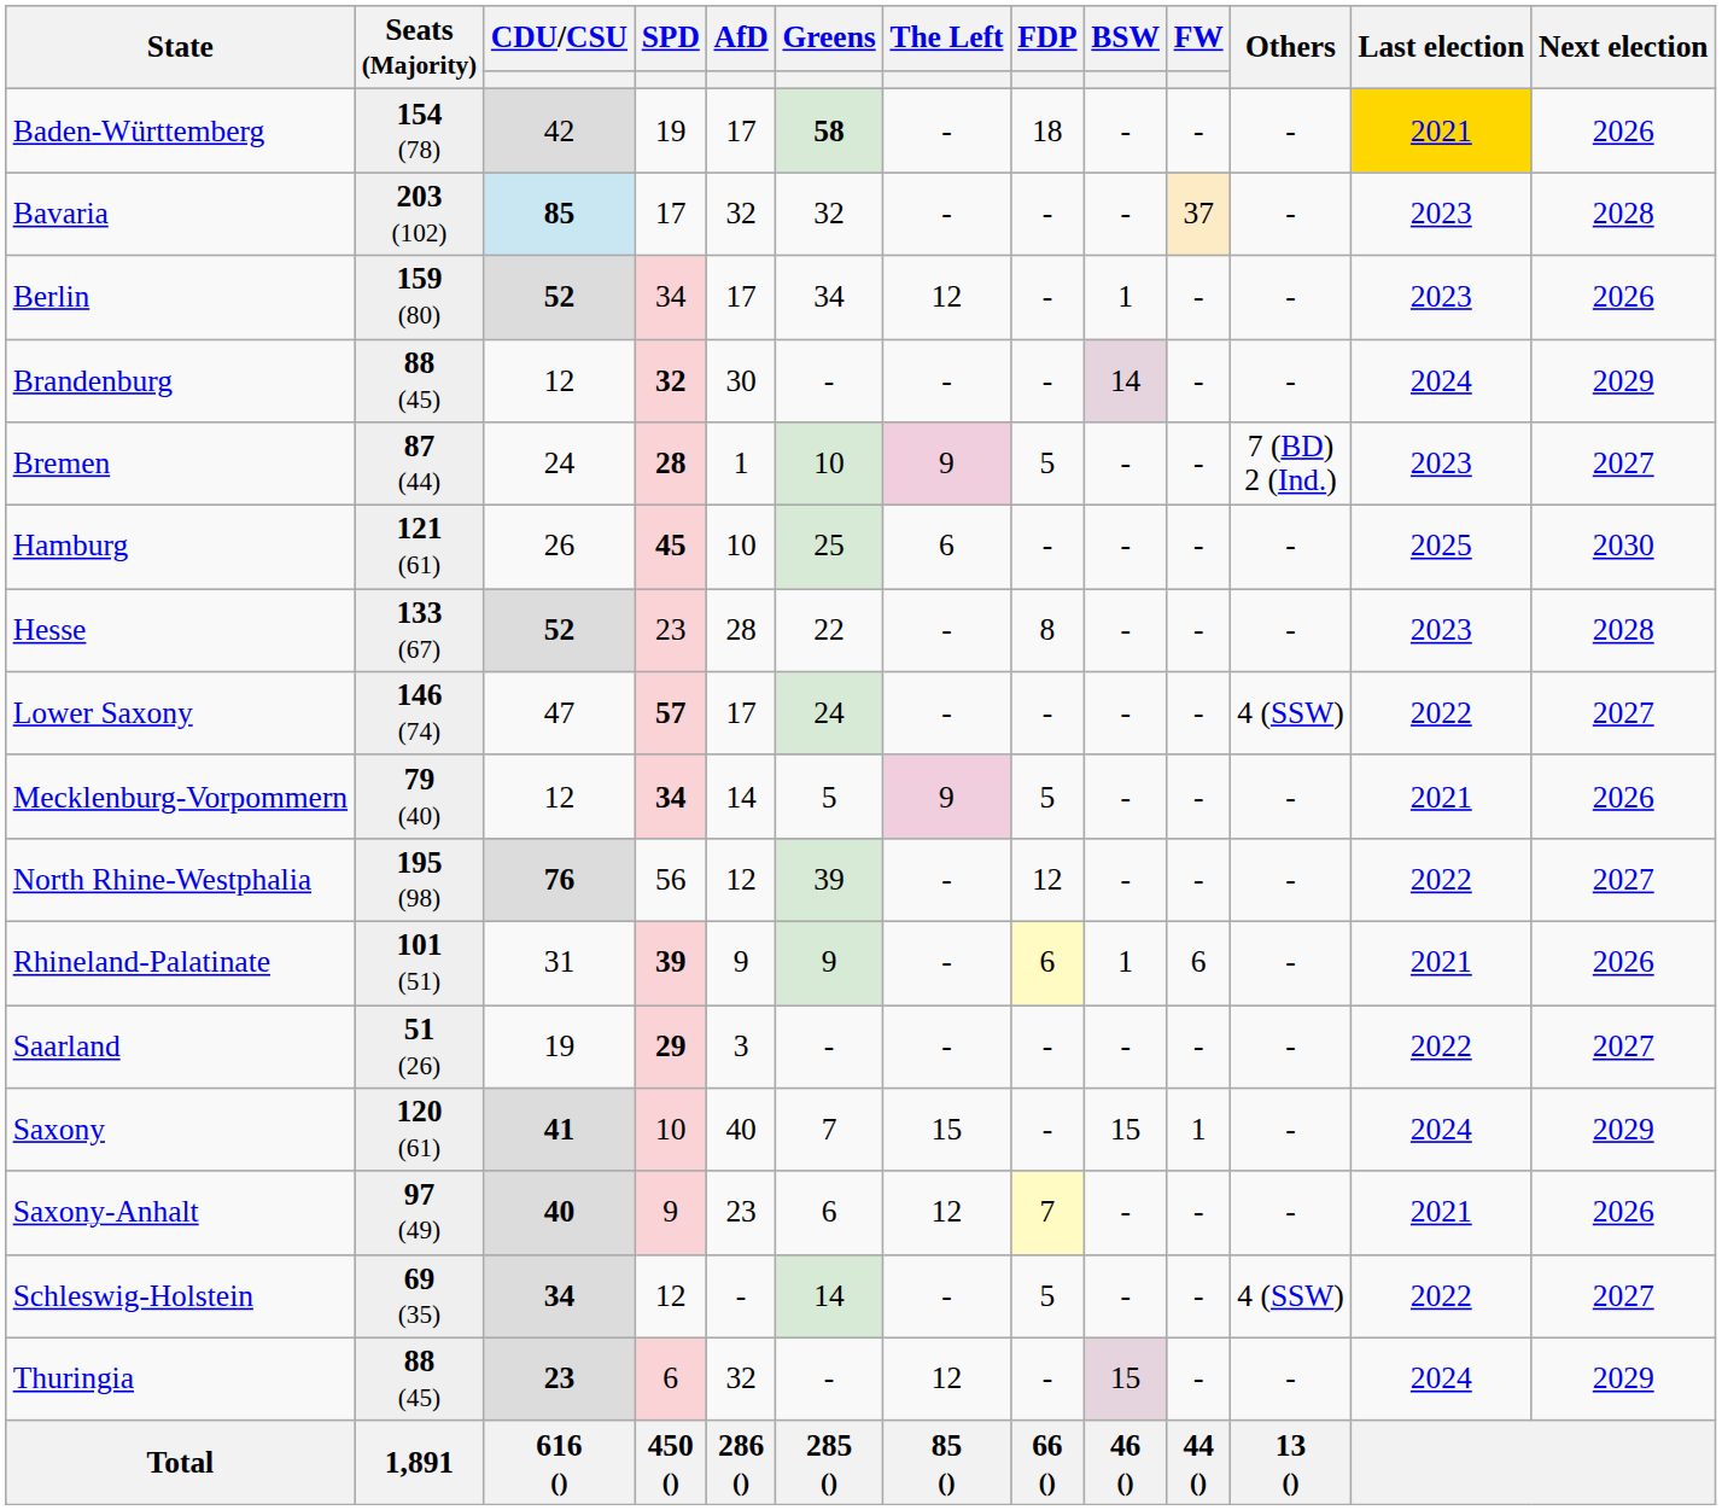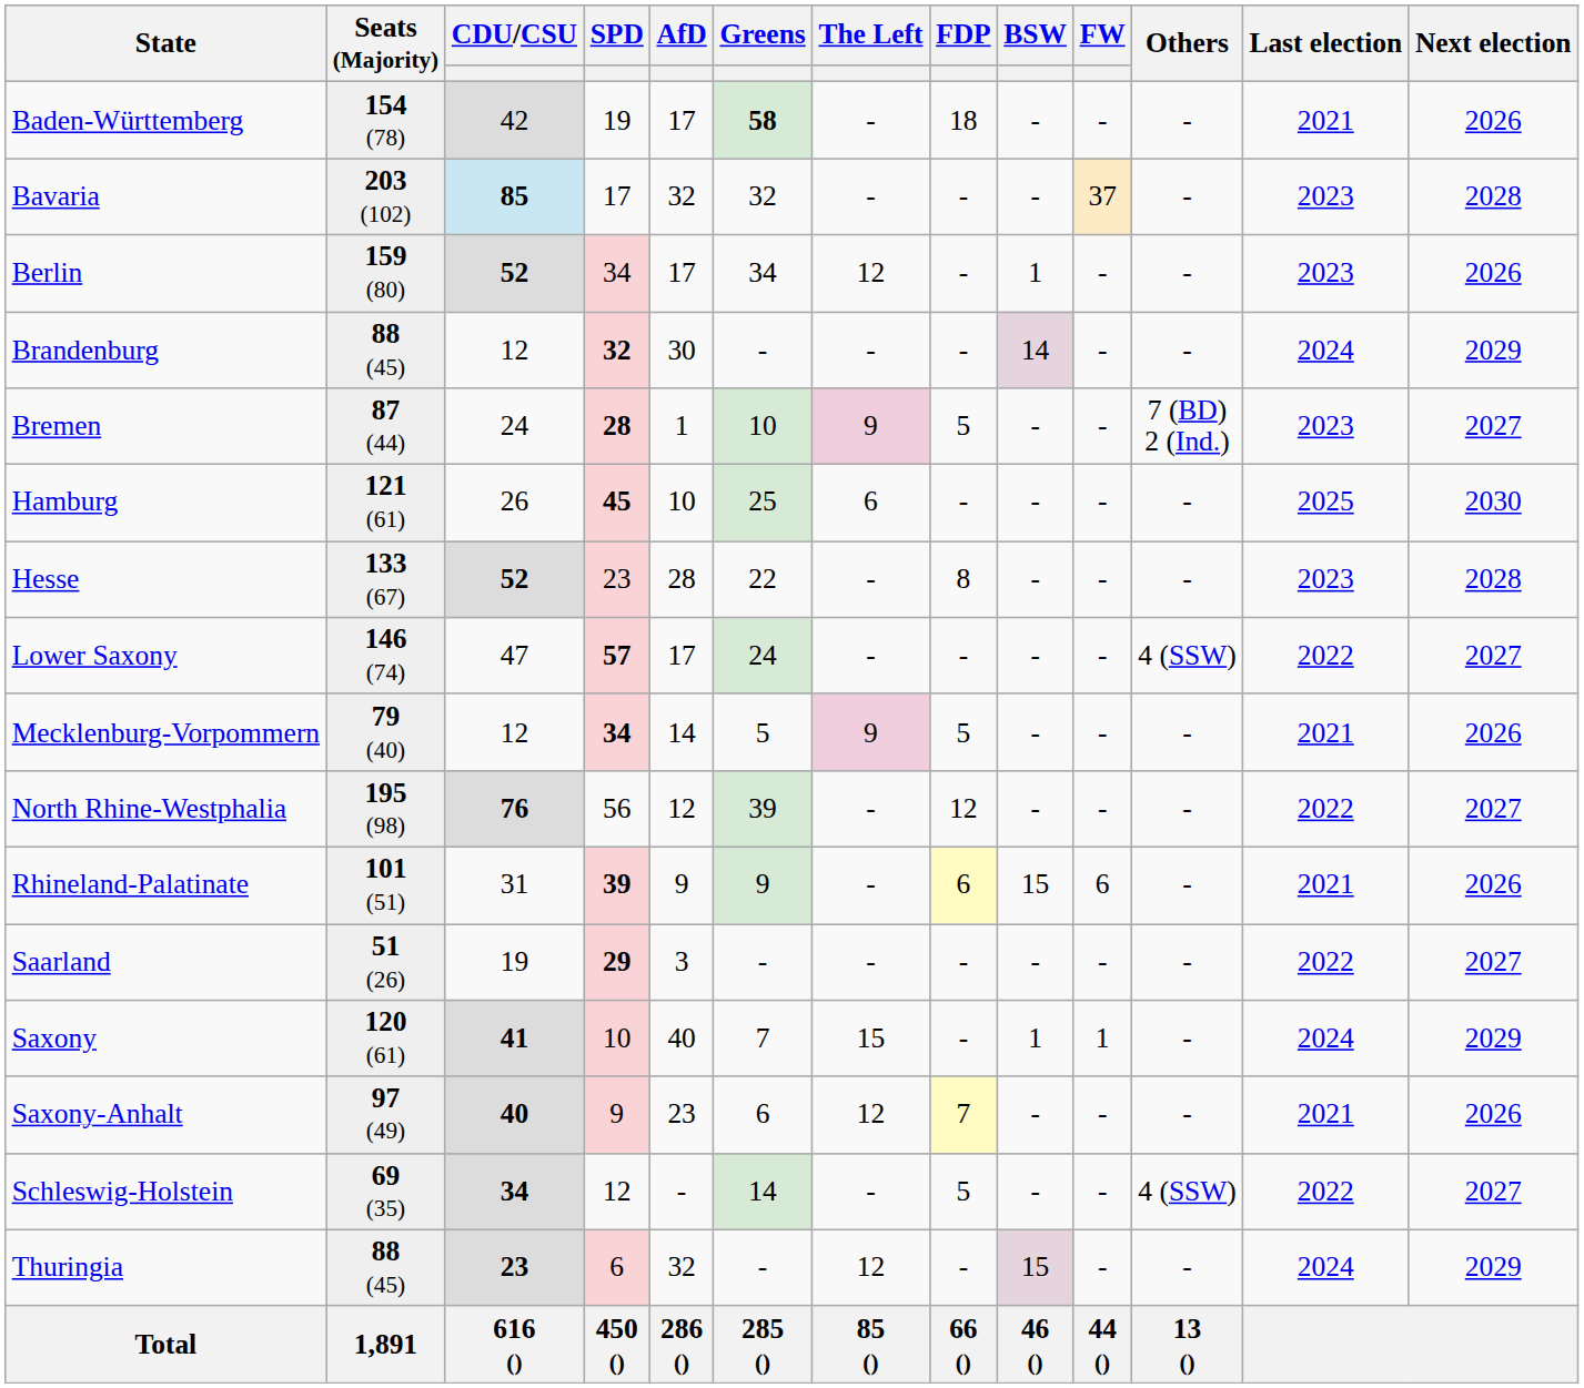Baden-Württemberg | Last election: gold background -> no background
Rhineland-Palatinate | BSW: 1 -> 15
Saxony | BSW: 15 -> 1
